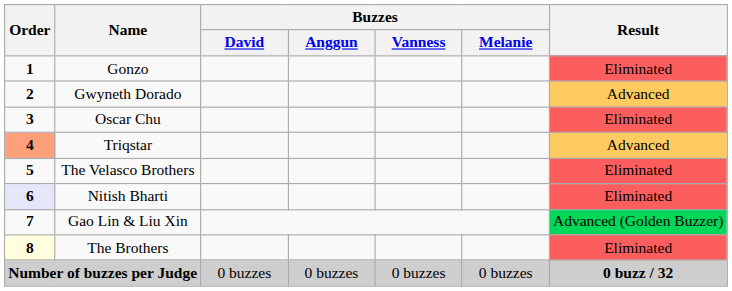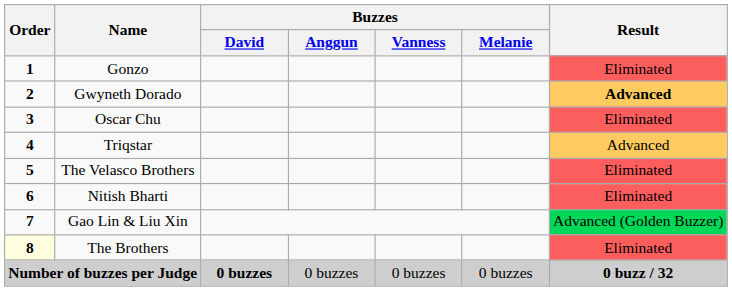Gwyneth Dorado | Result: normal -> bold
Triqstar | Order: lightsalmon background -> no background
Nitish Bharti | Order: lavender background -> no background
Number of buzzes per Judge | Buzzes / David: normal -> bold
